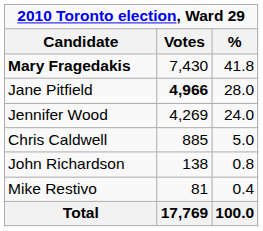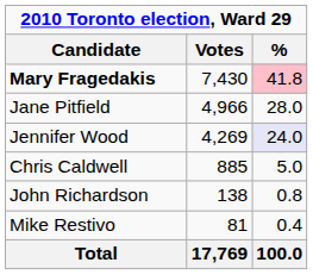Mary Fragedakis | %: no background -> pink background
Jane Pitfield | Votes: bold -> normal
Jennifer Wood | %: no background -> lavender background
